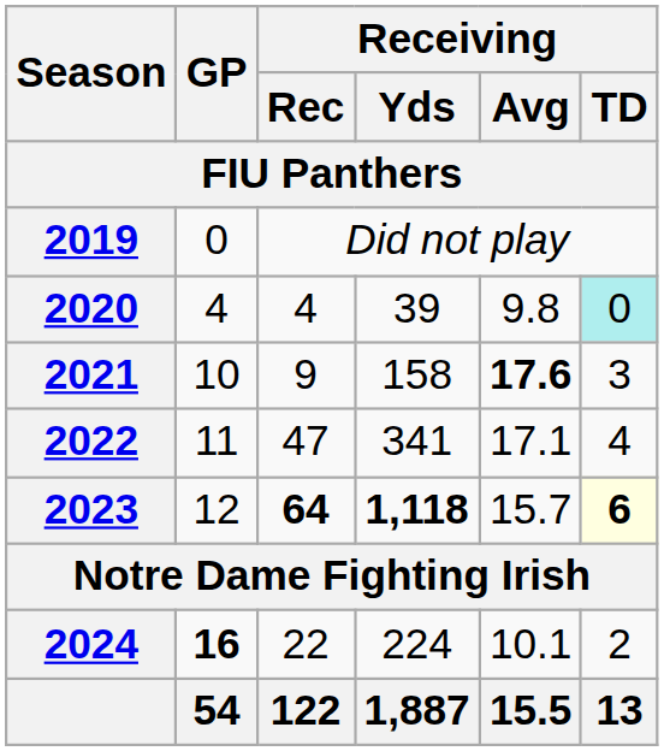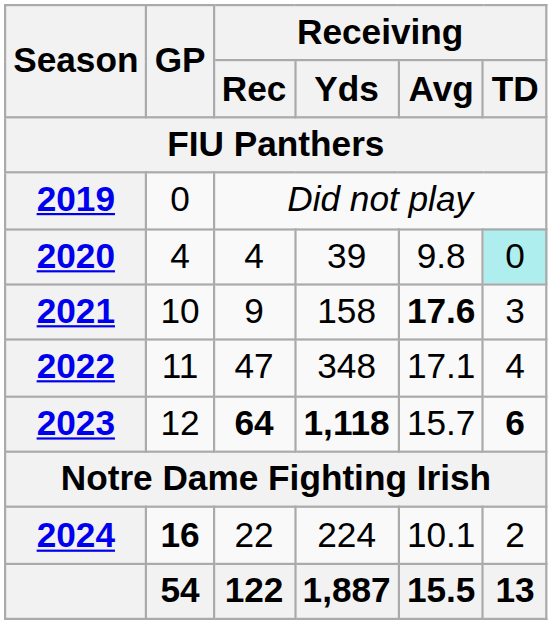2022 | Receiving / Yds: 341 -> 348
2023 | Receiving / TD: lightyellow background -> no background
